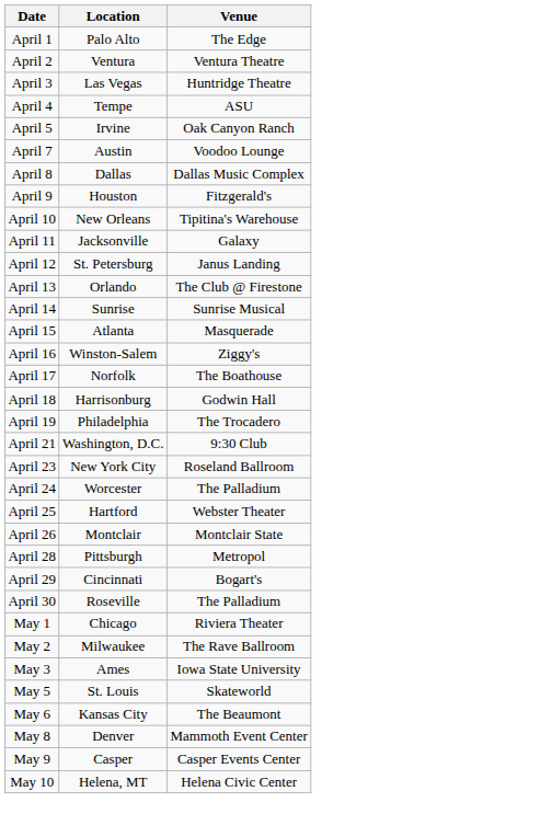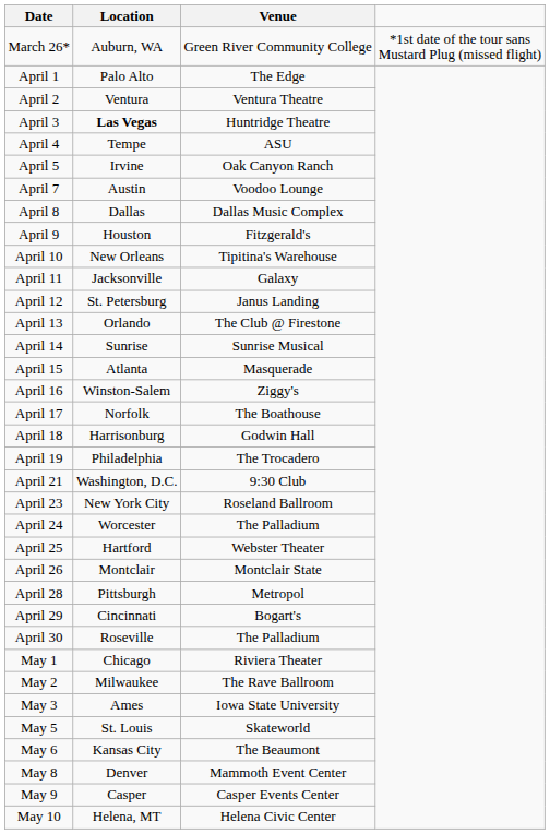+ row: March 26* | Auburn, WA | Green River Community College | *1st date of the tour sans Mustard Plug (missed flight)
April 3 | Location: normal -> bold
